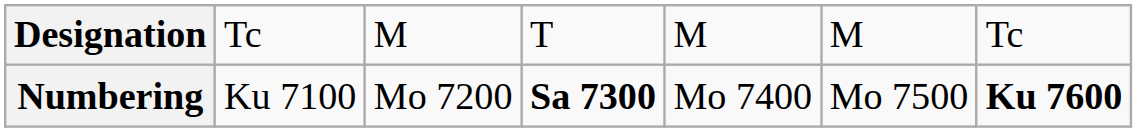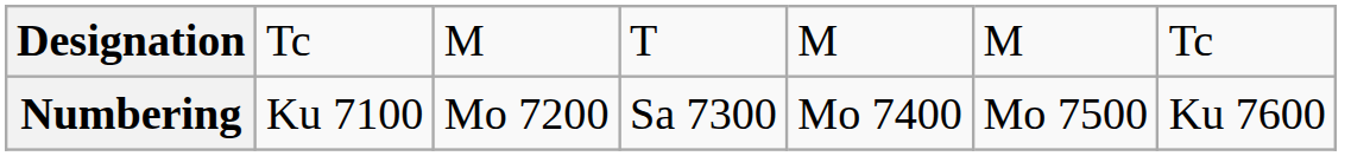Numbering | column 4: bold -> normal
Numbering | column 7: bold -> normal
